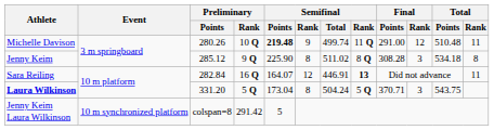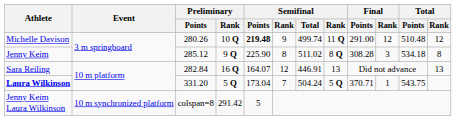Michelle Davison | Total / Rank: 11 -> 12
Sara Reiling | column 8: bold -> normal
Sara Reiling | Total / Rank: 11 -> 13
Laura Wilkinson | column 6: 8 -> 7
Laura Wilkinson | Final / Rank: 3 -> 1
